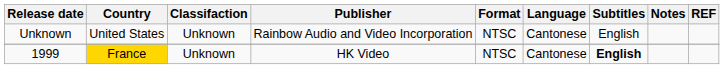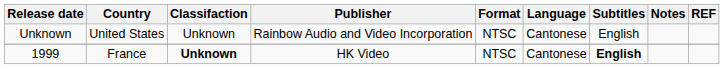1999 | Country: gold background -> no background
1999 | Classifaction: normal -> bold
